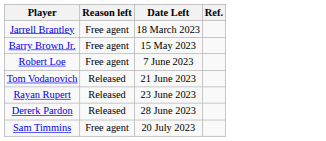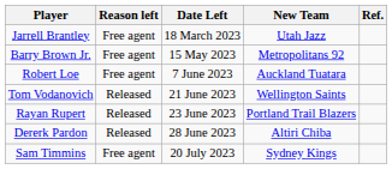+ column: New Team | Utah Jazz | Metropolitans 92 | Auckland Tuatara | Wellington Saints | Portland Trail Blazers | Altiri Chiba | Sydney Kings
